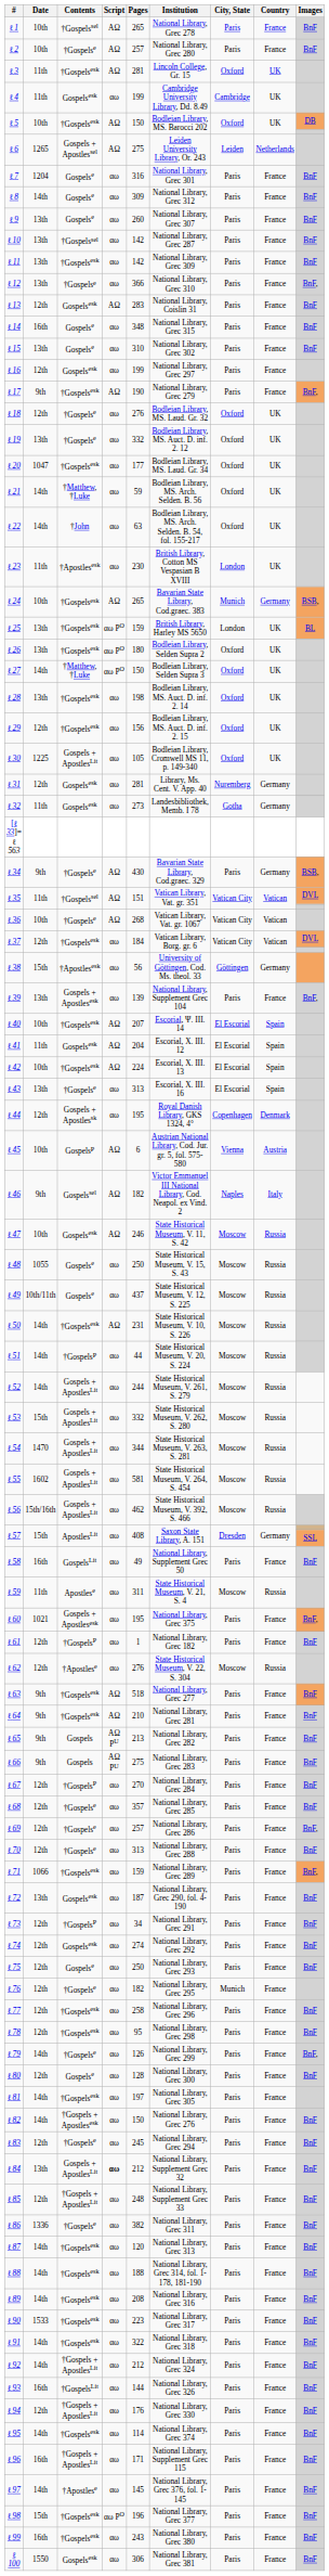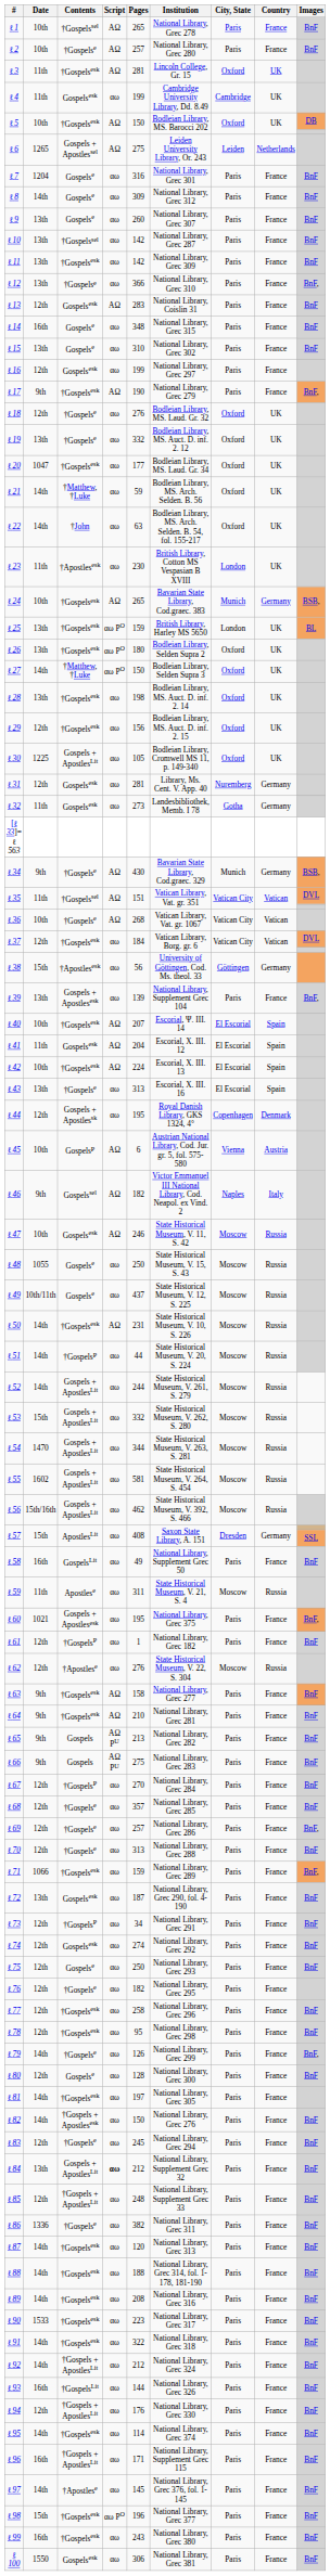ℓ 34 | City, State: Paris -> Munich
ℓ 63 | Pages: 518 -> 158
ℓ 76 | City, State: Munich -> Paris
